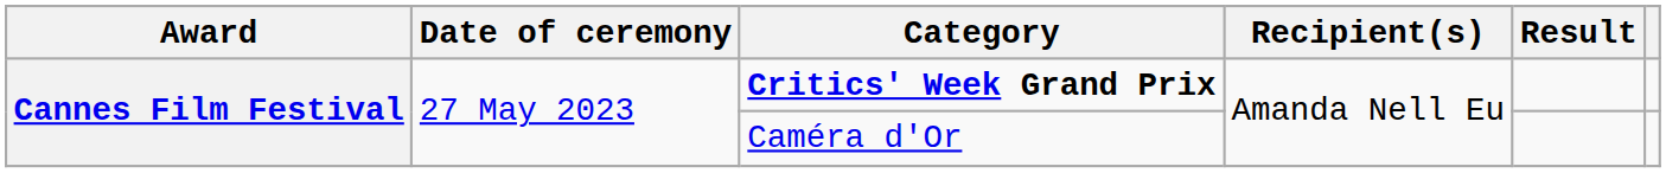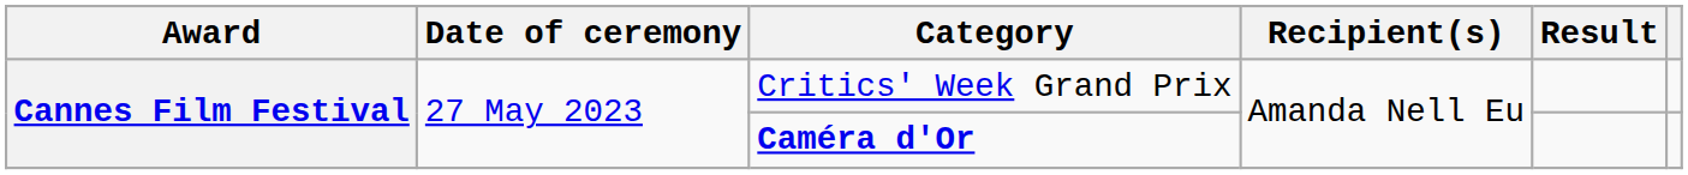Critics' Week Grand Prix | Category: bold -> normal
Caméra d'Or | Category: normal -> bold
